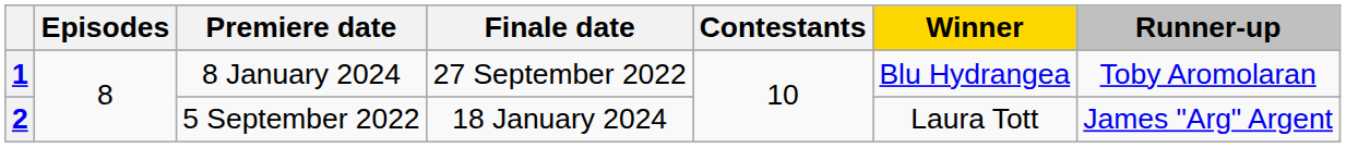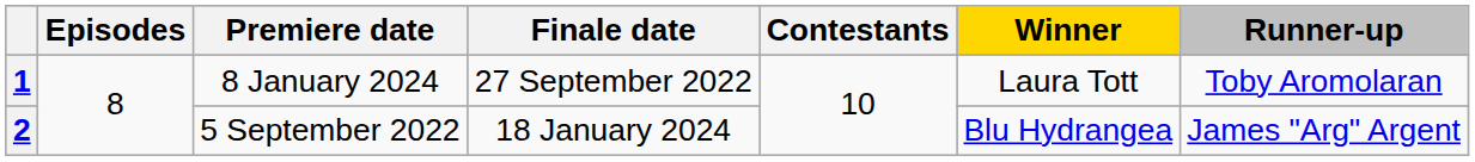1 | Winner: Blu Hydrangea -> Laura Tott
2 | Winner: Laura Tott -> Blu Hydrangea
